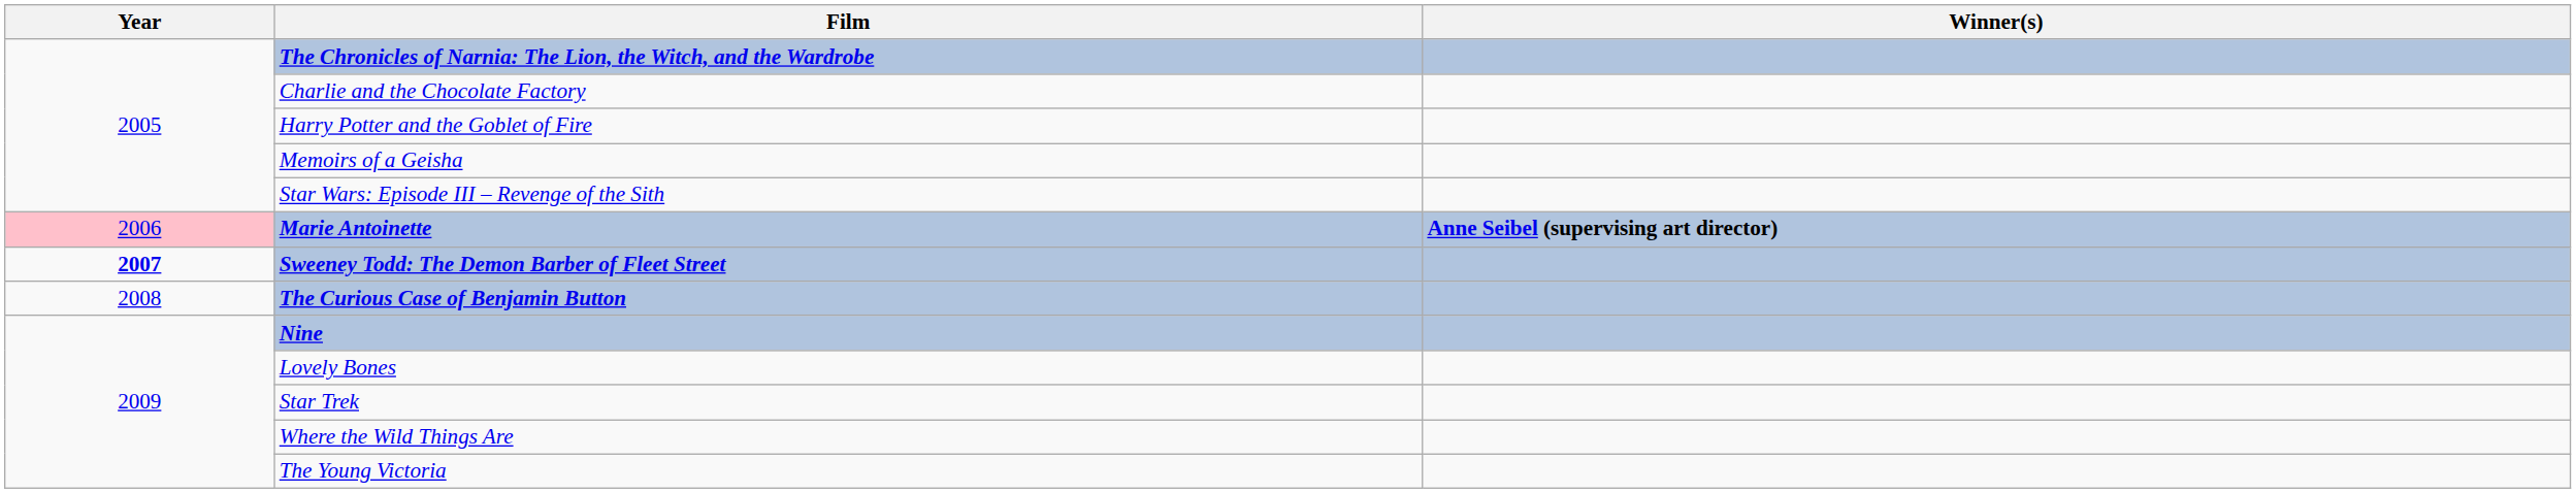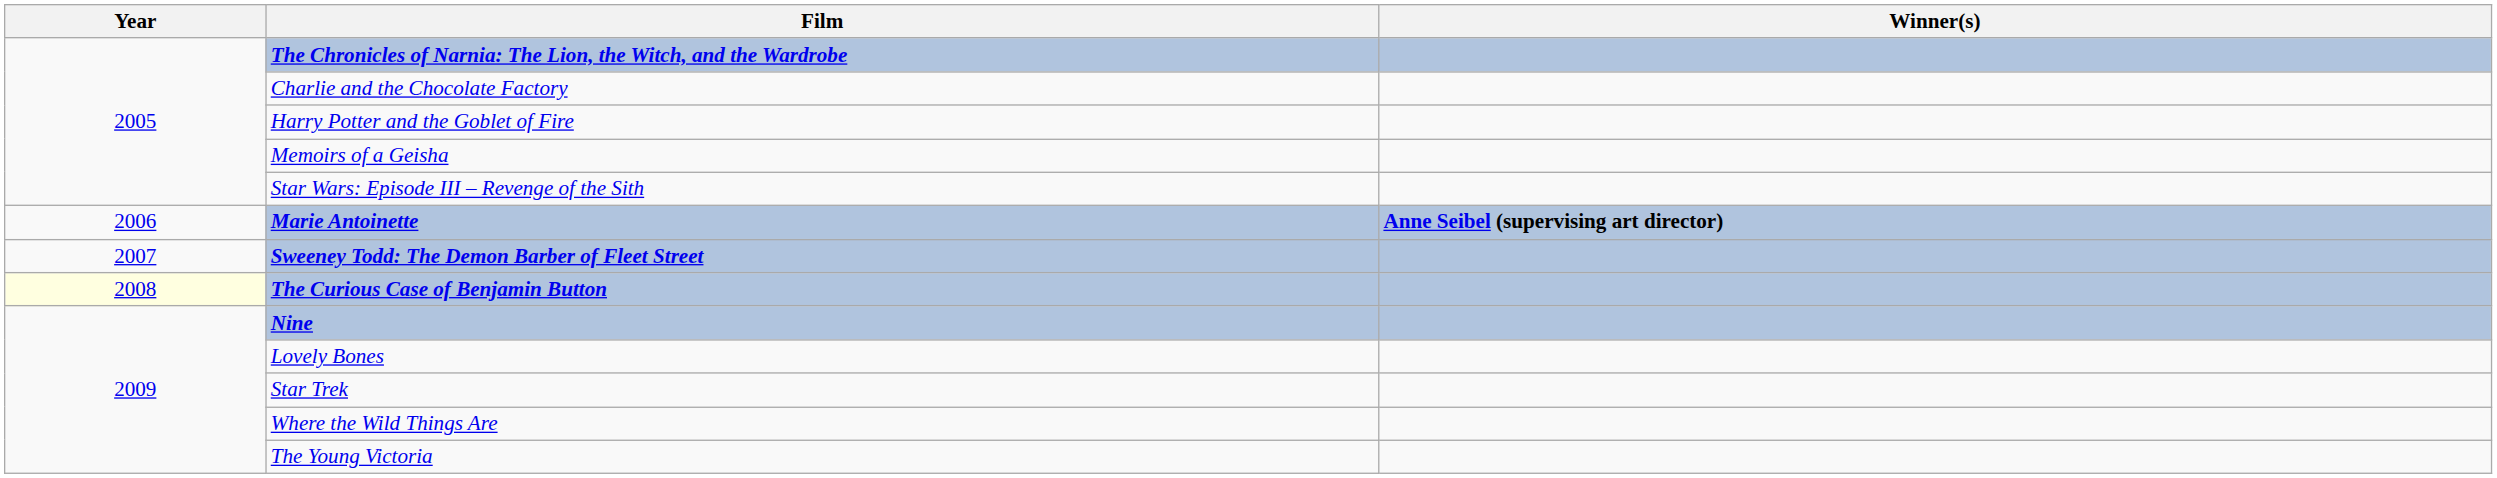Marie Antoinette | Year: pink background -> no background
Sweeney Todd: The Demon Barber of Fleet Street | Year: bold -> normal
The Curious Case of Benjamin Button | Year: no background -> lightyellow background
